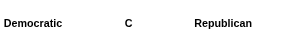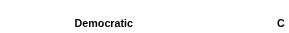- column: 165 | Republican
